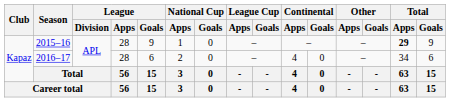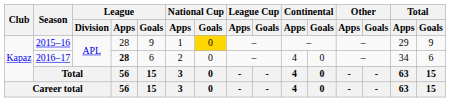2015–16 | National Cup / Goals: no background -> gold background
2015–16 | Total / Apps: bold -> normal
2016–17 | League / Apps: normal -> bold
